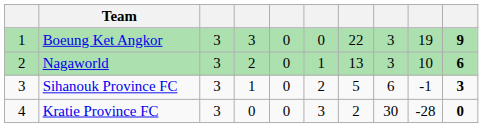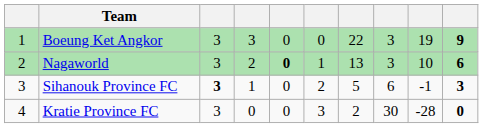Nagaworld | column 5: normal -> bold
Sihanouk Province FC | column 3: normal -> bold
